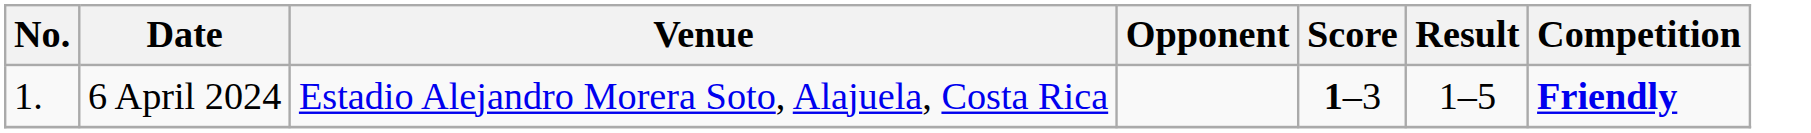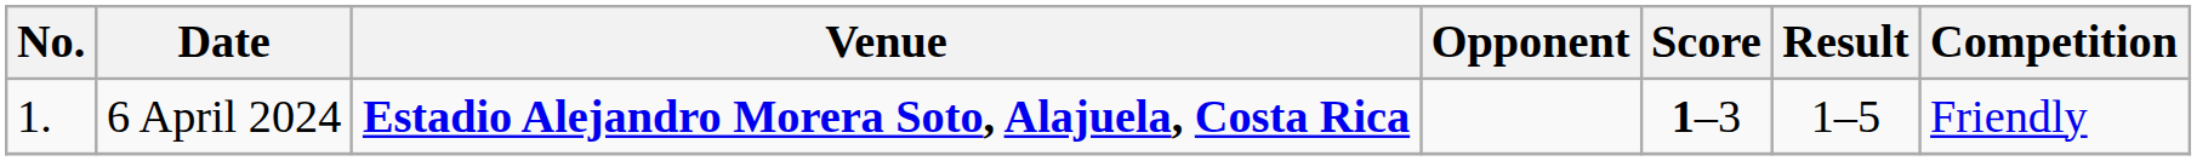6 April 2024 | Venue: normal -> bold
6 April 2024 | Competition: bold -> normal
